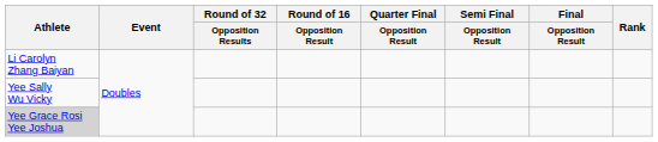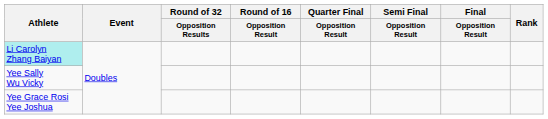Li Carolyn Zhang Baiyan | Athlete: no background -> paleturquoise background
Yee Grace Rosi Yee Joshua | Athlete: lightgrey background -> no background
